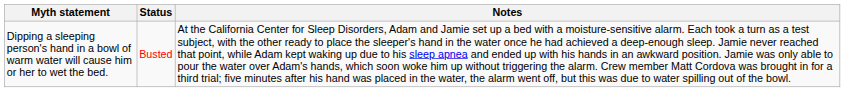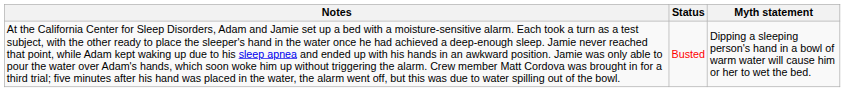columns swapped: Myth statement <-> Notes
